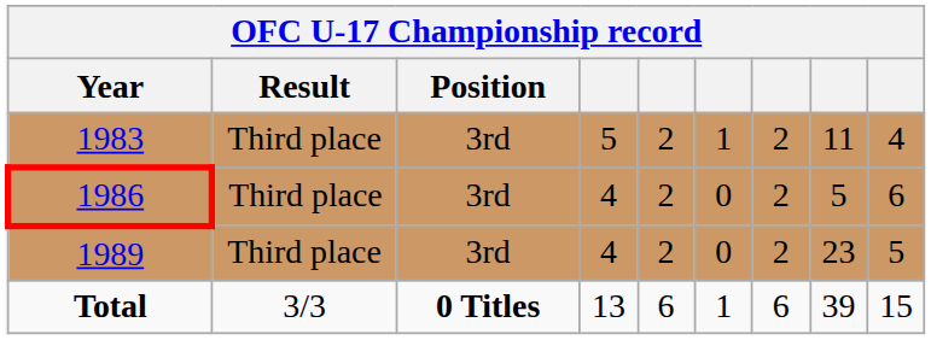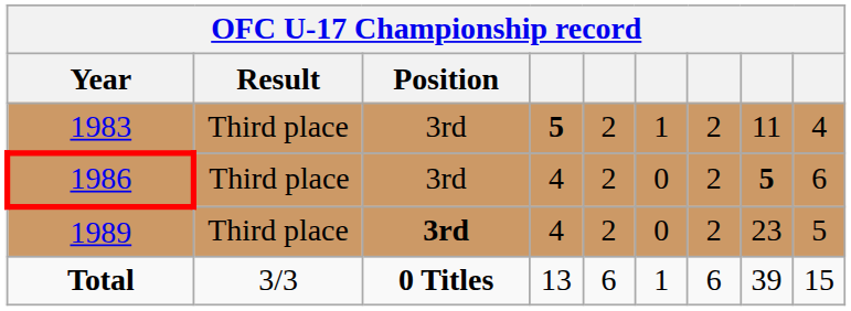1983 | column 4: normal -> bold
1986 | column 8: normal -> bold
1989 | Position: normal -> bold
